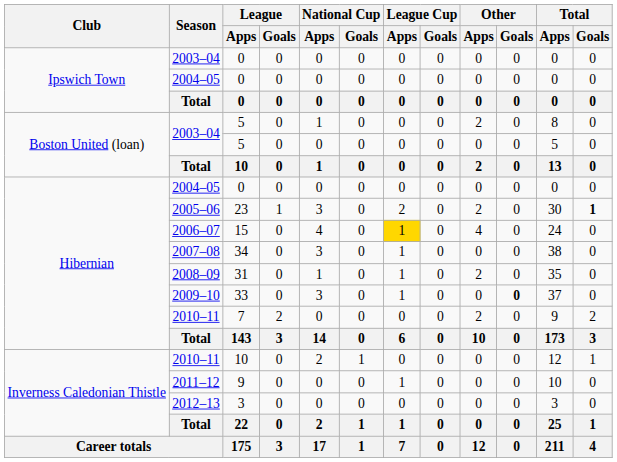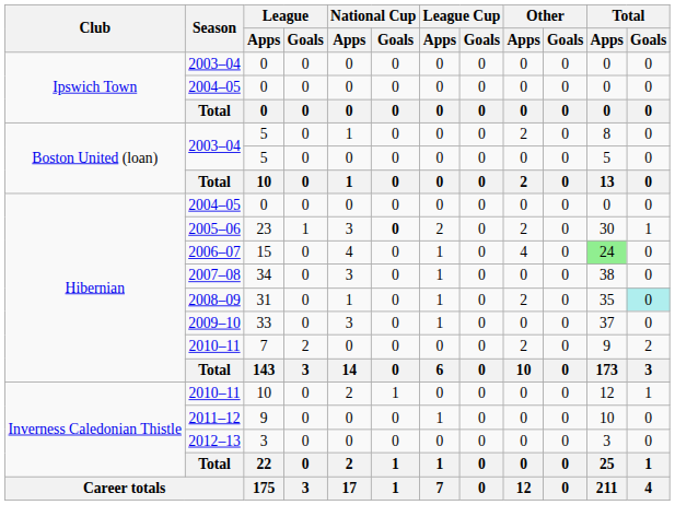23 | National Cup / Goals: normal -> bold
23 | Total / Goals: bold -> normal
15 | League Cup / Apps: gold background -> no background
15 | Total / Apps: no background -> lightgreen background
31 | Total / Goals: no background -> paleturquoise background
33 | Other / Goals: bold -> normal
